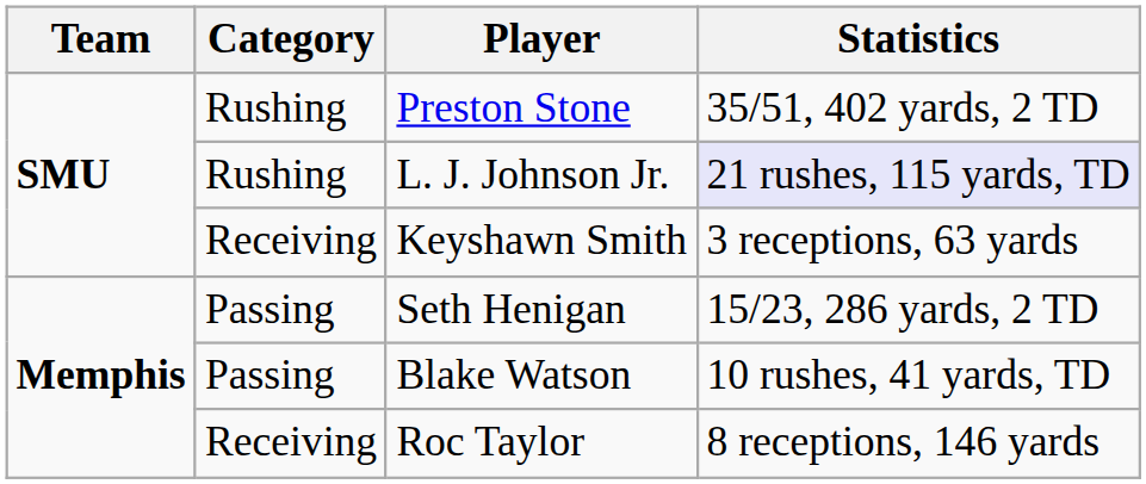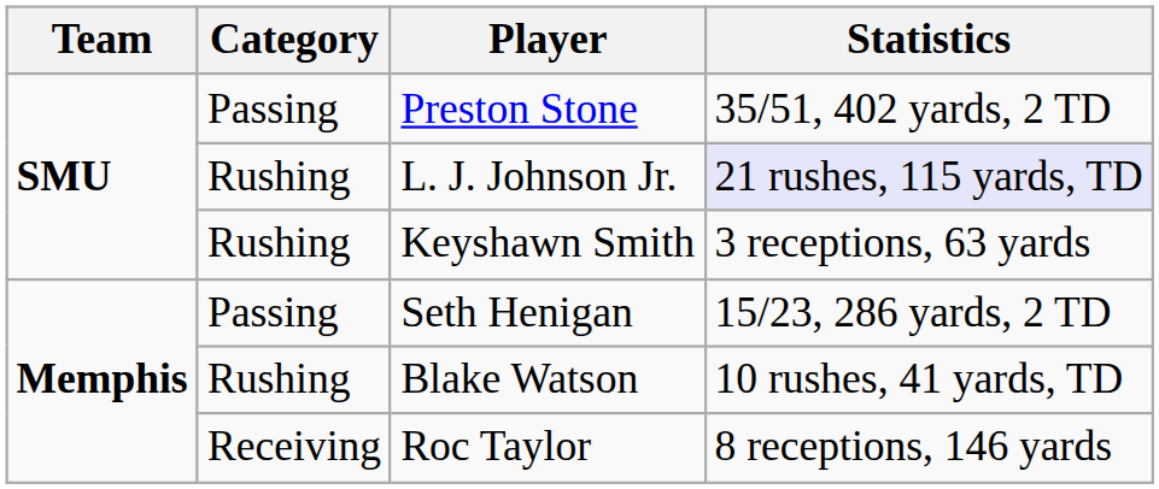Preston Stone | Category: Rushing -> Passing
Keyshawn Smith | Category: Receiving -> Rushing
Blake Watson | Category: Passing -> Rushing
